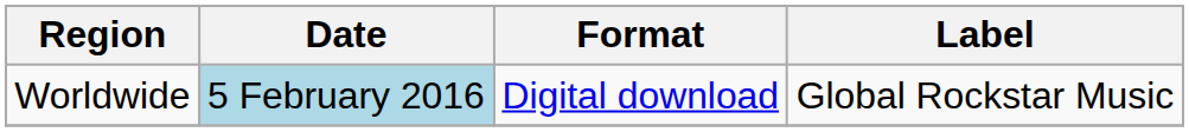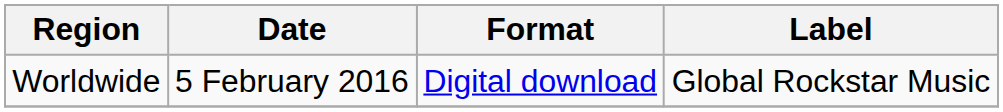Worldwide | Date: lightblue background -> no background
